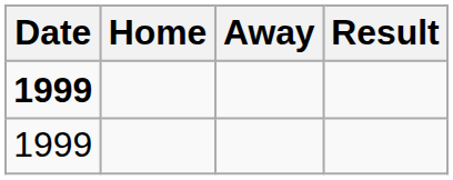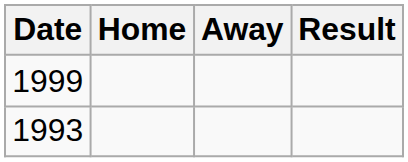row 2 | Date: bold -> normal
row 3 | Date: 1999 -> 1993
